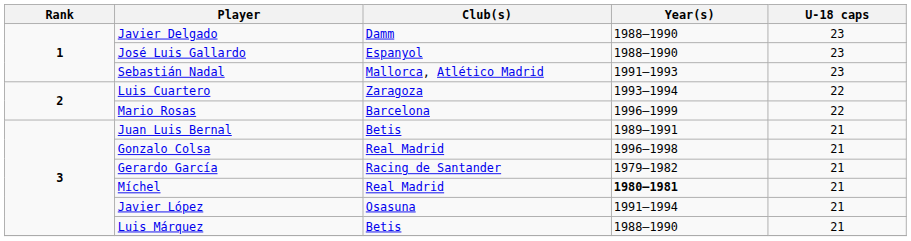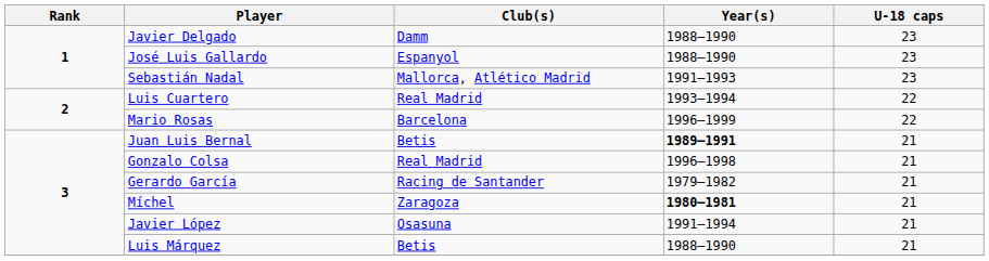Luis Cuartero | Club(s): Zaragoza -> Real Madrid
Juan Luis Bernal | Year(s): normal -> bold
Míchel | Club(s): Real Madrid -> Zaragoza
